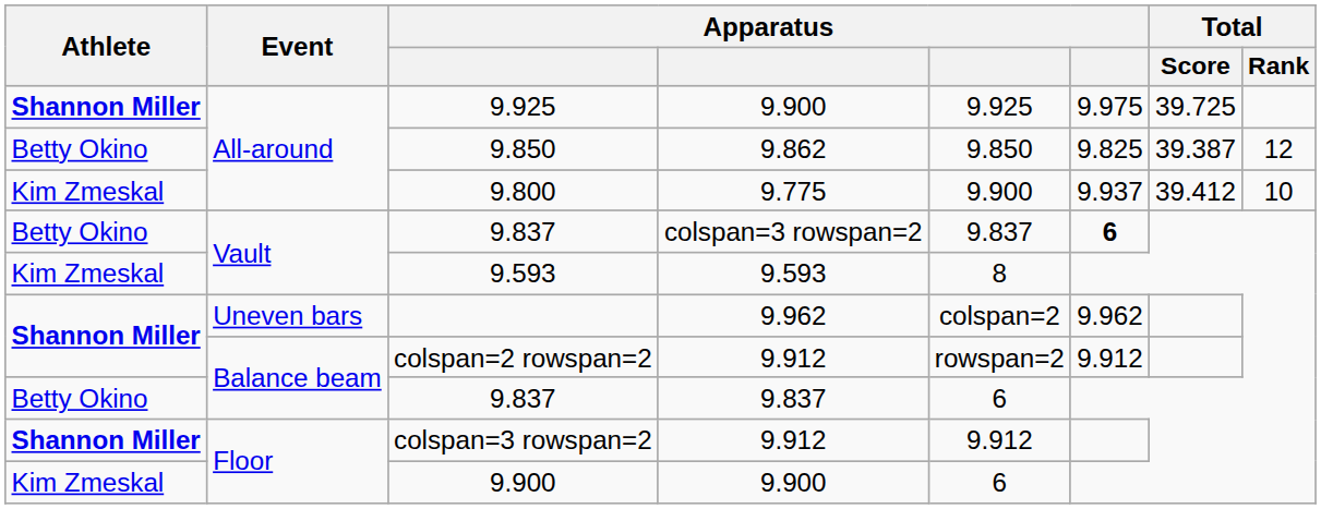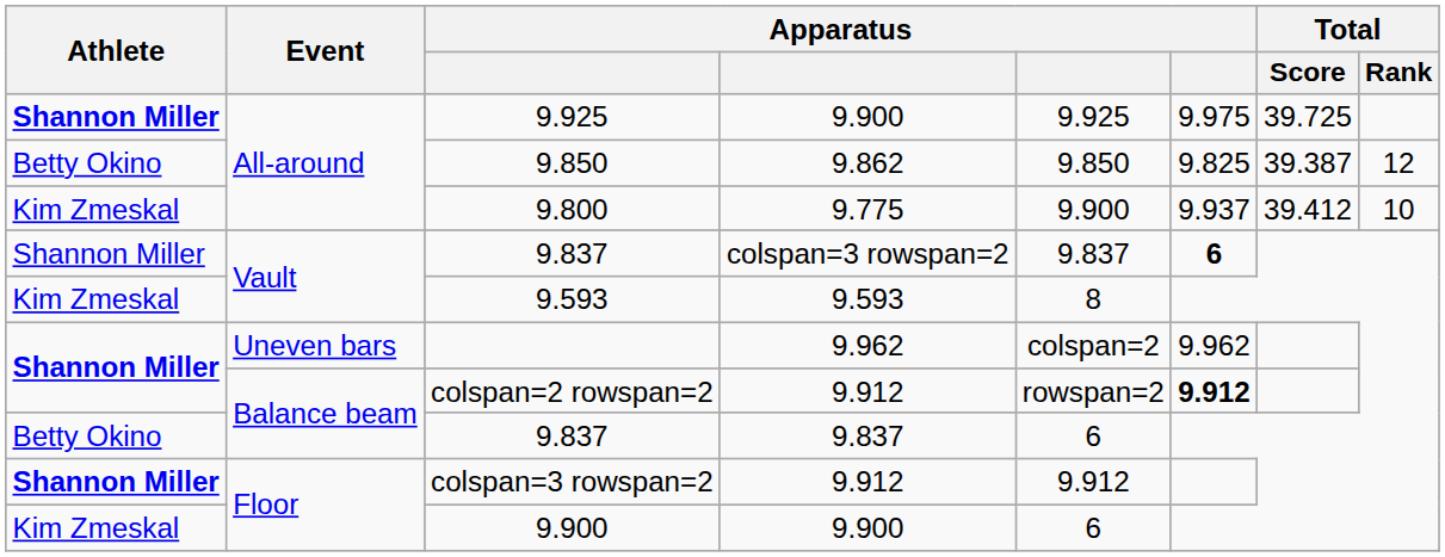9.837 / colspan=3 rowspan=2 | Athlete: Betty Okino -> Shannon Miller
colspan=2 rowspan=2 | column 6: normal -> bold
